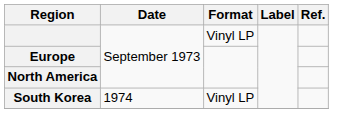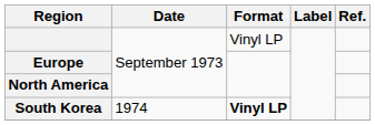South Korea | Format: normal -> bold
